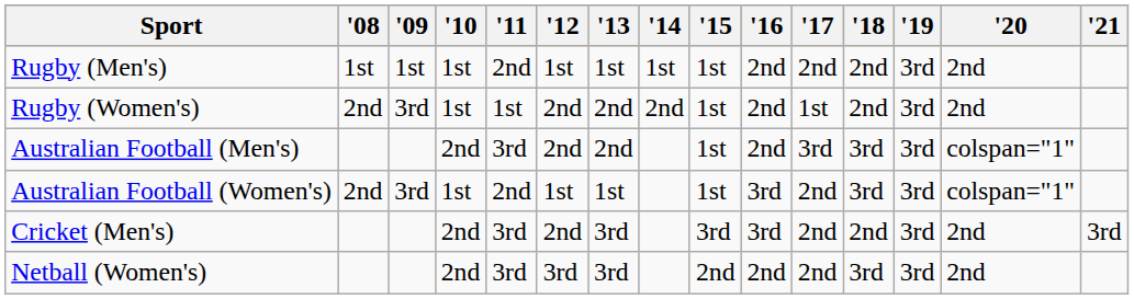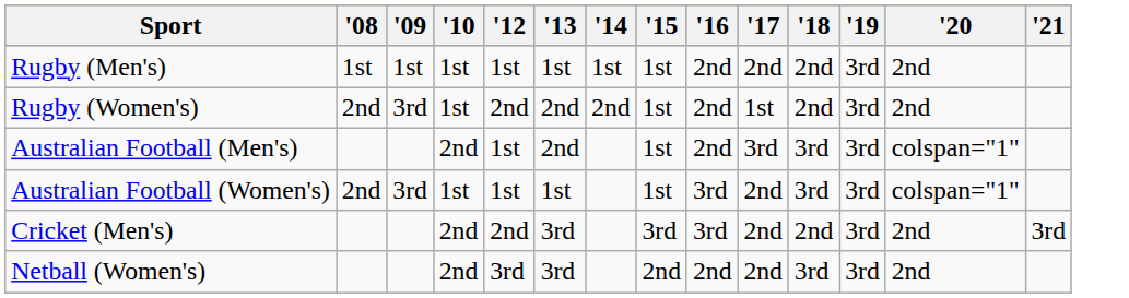- column: '11 | 2nd | 1st | 3rd | 2nd | 3rd | 3rd
Australian Football (Men's) | '12: 2nd -> 1st
